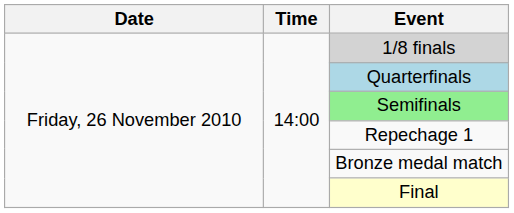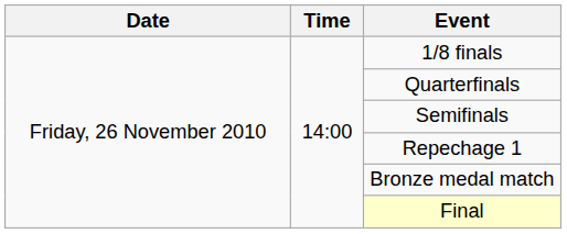1/8 finals | Event: lightgrey background -> no background
Quarterfinals | Event: lightblue background -> no background
Semifinals | Event: lightgreen background -> no background
